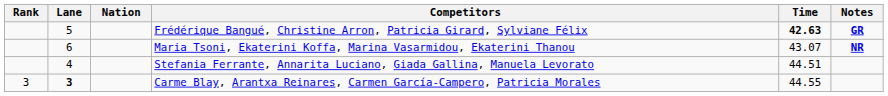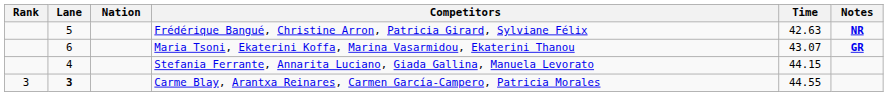row 2 | Time: bold -> normal
row 2 | Notes: GR -> NR
row 3 | Notes: NR -> GR
row 4 | Time: 44.51 -> 44.15
